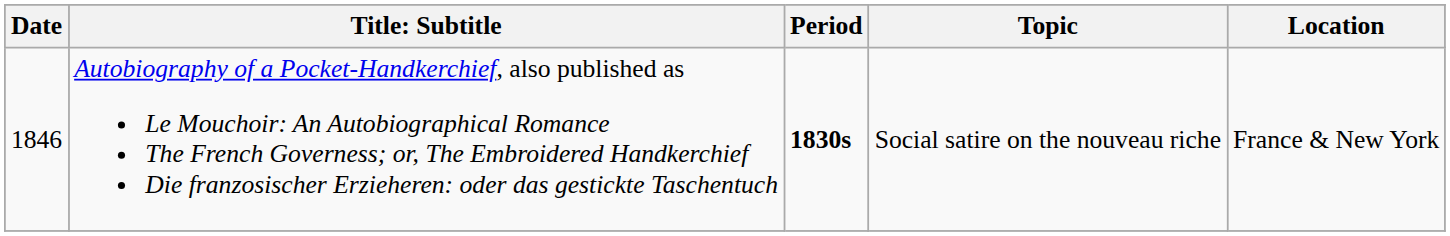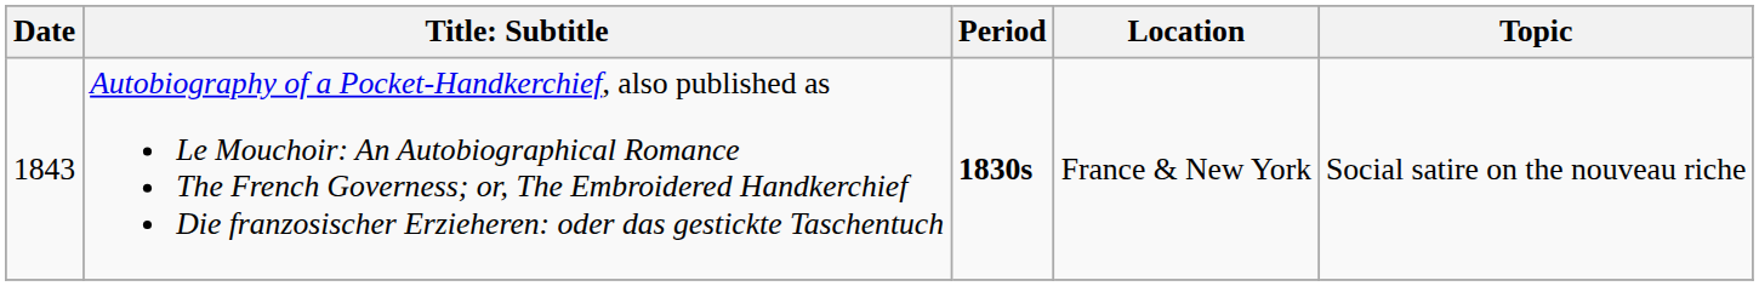columns swapped: Location <-> Topic
row 2 | Date: 1846 -> 1843
